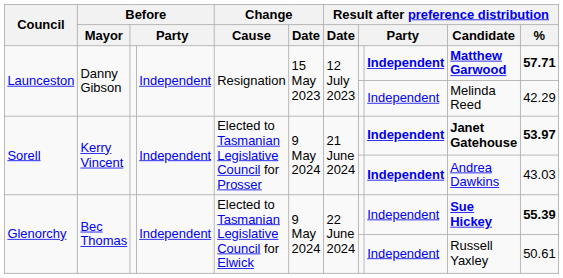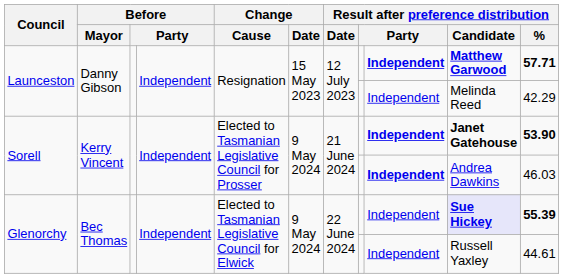row 5 | Result after preference distribution / %: 53.97 -> 53.90
row 6 | Result after preference distribution / %: 43.03 -> 46.03
row 7 | Result after preference distribution / Candidate: no background -> lavender background
row 8 | Result after preference distribution / %: 50.61 -> 44.61
